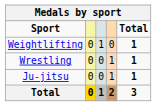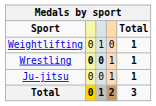Wrestling | column 2: normal -> bold
Wrestling | column 3: normal -> bold
